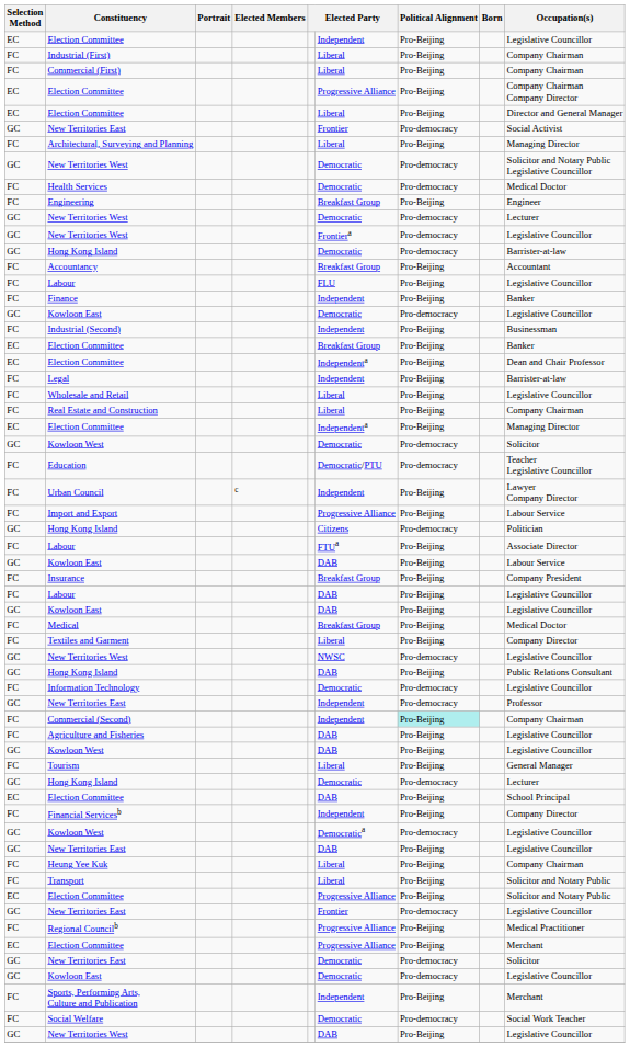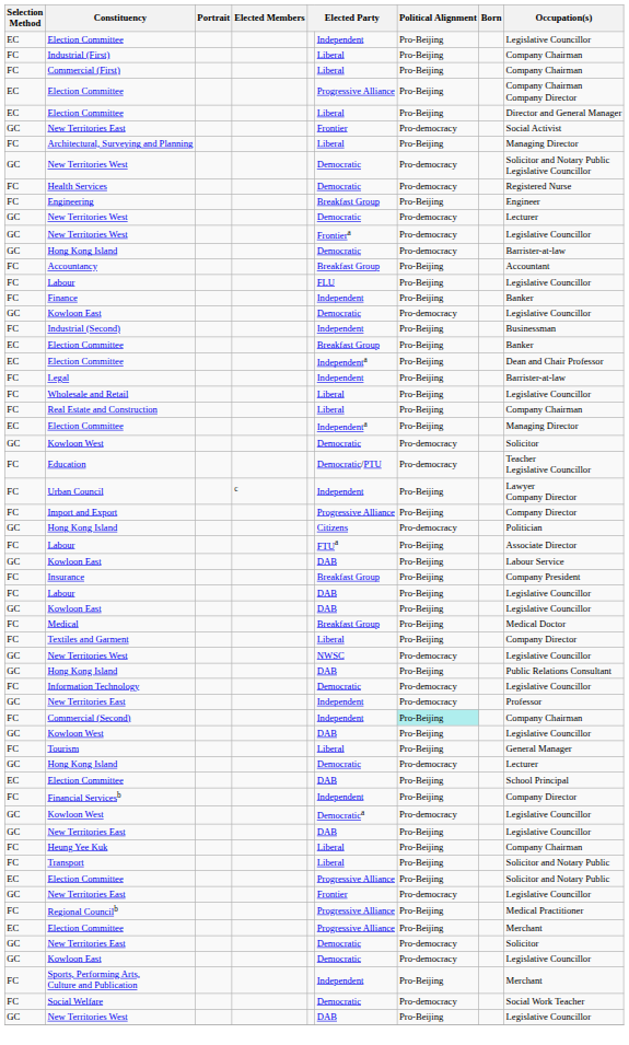Health Services | Occupation(s): Medical Doctor -> Registered Nurse
Import and Export | Occupation(s): Labour Service -> Company Director
- row: FC | Agriculture and Fisheries | DAB | Pro-Beijing | Legislative Councillor
